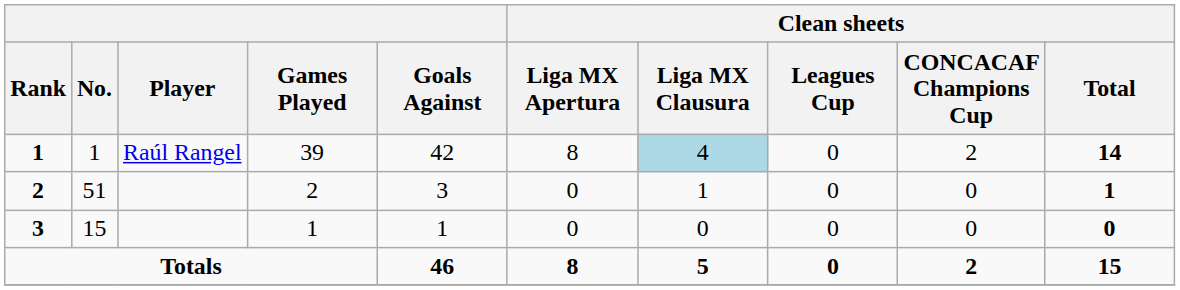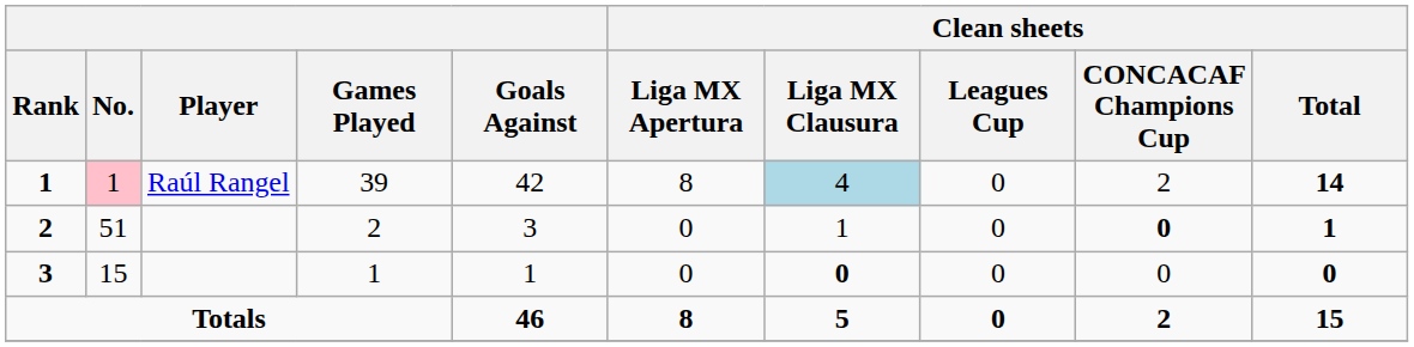row 3 | No.: no background -> pink background
row 4 | Clean sheets / CONCACAF Champions Cup: normal -> bold
row 5 | Clean sheets / Liga MX Clausura: normal -> bold
